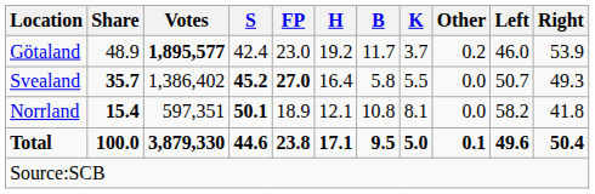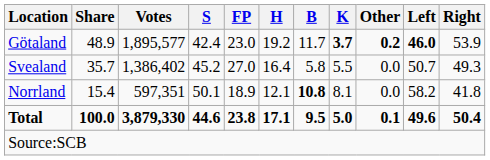Götaland | Votes: bold -> normal
Götaland | K: normal -> bold
Götaland | Other: normal -> bold
Götaland | Left: normal -> bold
Svealand | Share: bold -> normal
Svealand | S: bold -> normal
Svealand | FP: bold -> normal
Norrland | Share: bold -> normal
Norrland | S: bold -> normal
Norrland | B: normal -> bold
